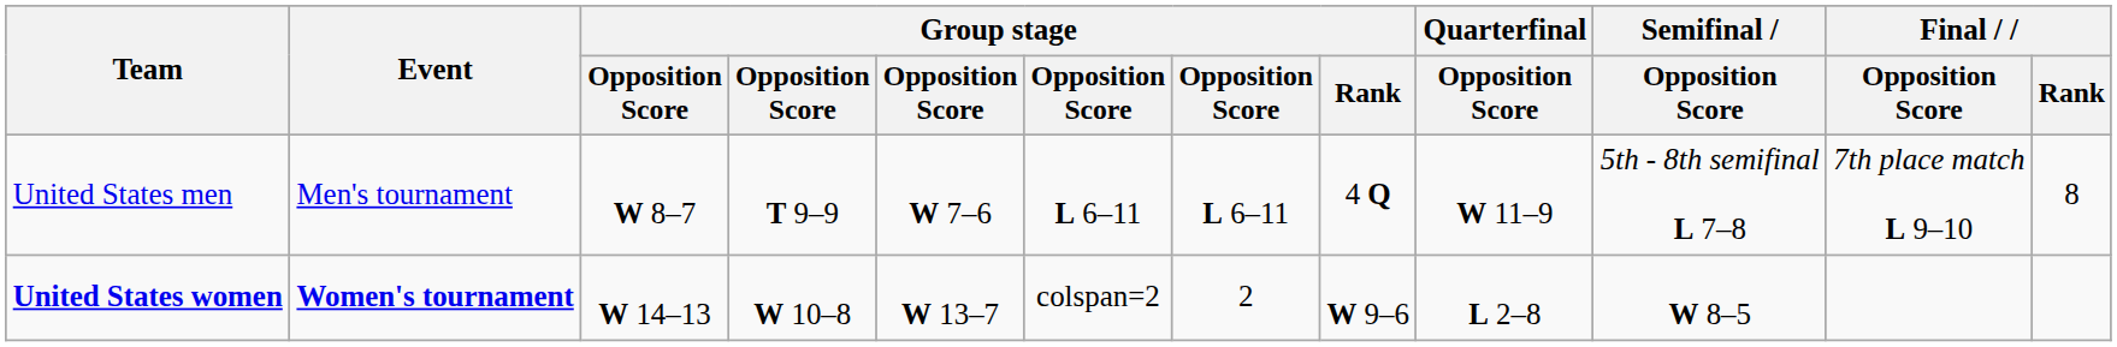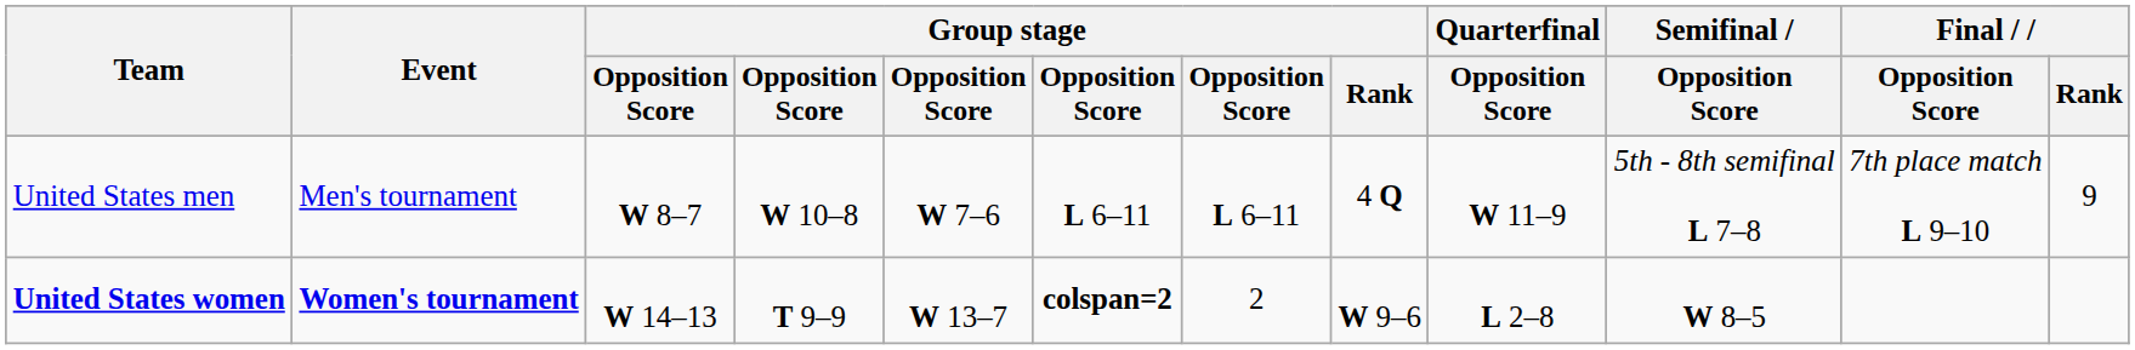United States men | column 4: T 9–9 -> W 10–8
United States men | Final / Rank: 8 -> 9
United States women | column 4: W 10–8 -> T 9–9
United States women | column 6: normal -> bold
